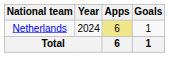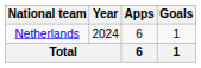Netherlands | Apps: khaki background -> no background
